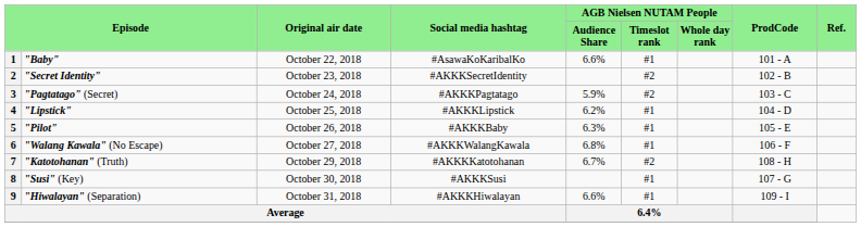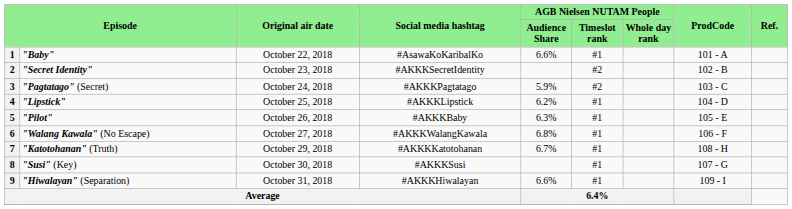7 | AGB Nielsen NUTAM People / Timeslot rank: #2 -> #1
